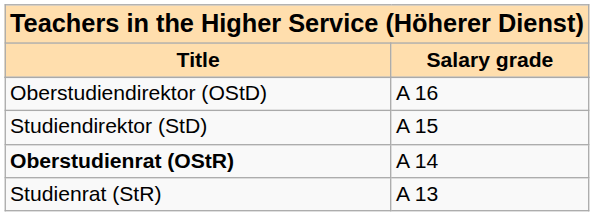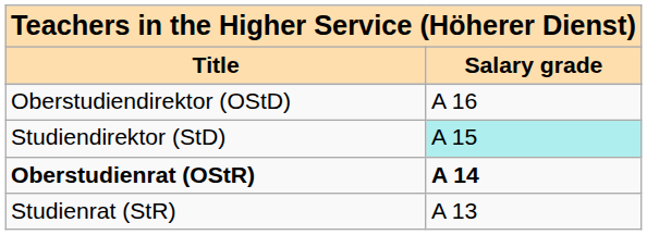Studiendirektor (StD) | Salary grade: no background -> paleturquoise background
Oberstudienrat (OStR) | Salary grade: normal -> bold
